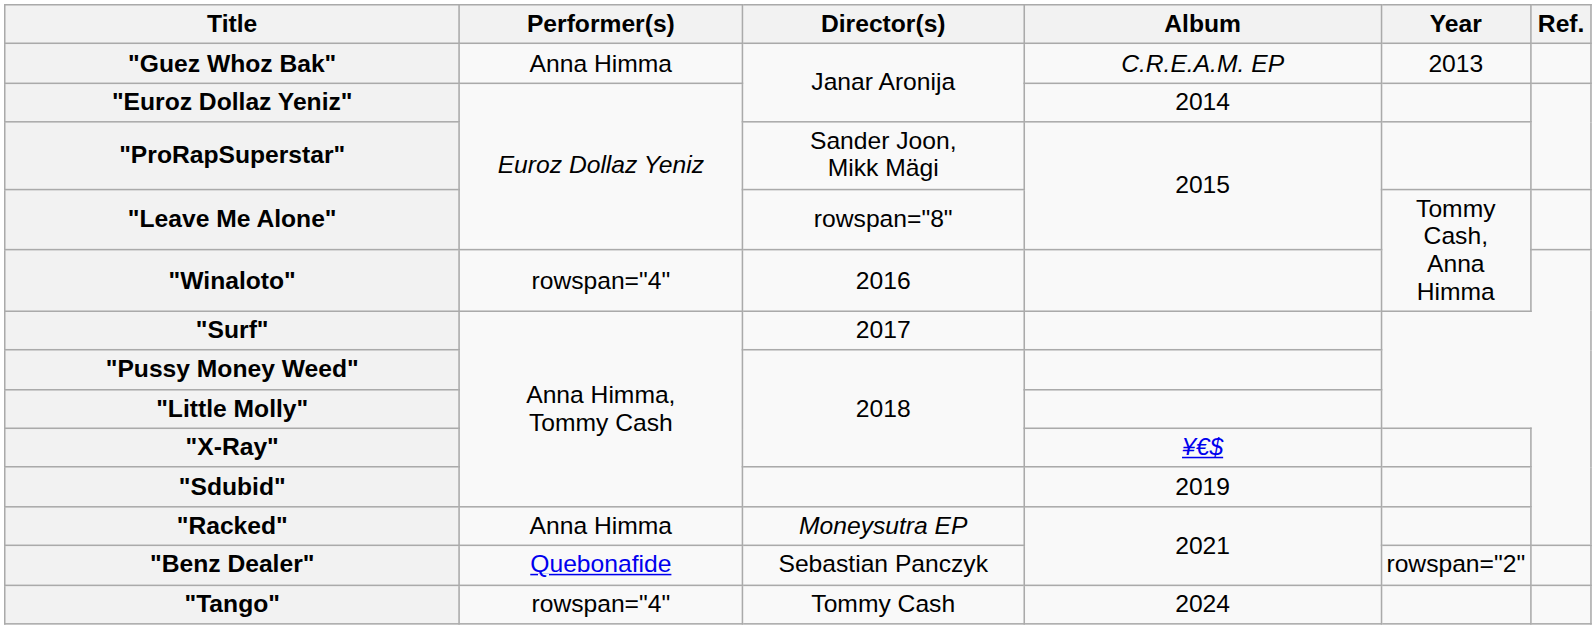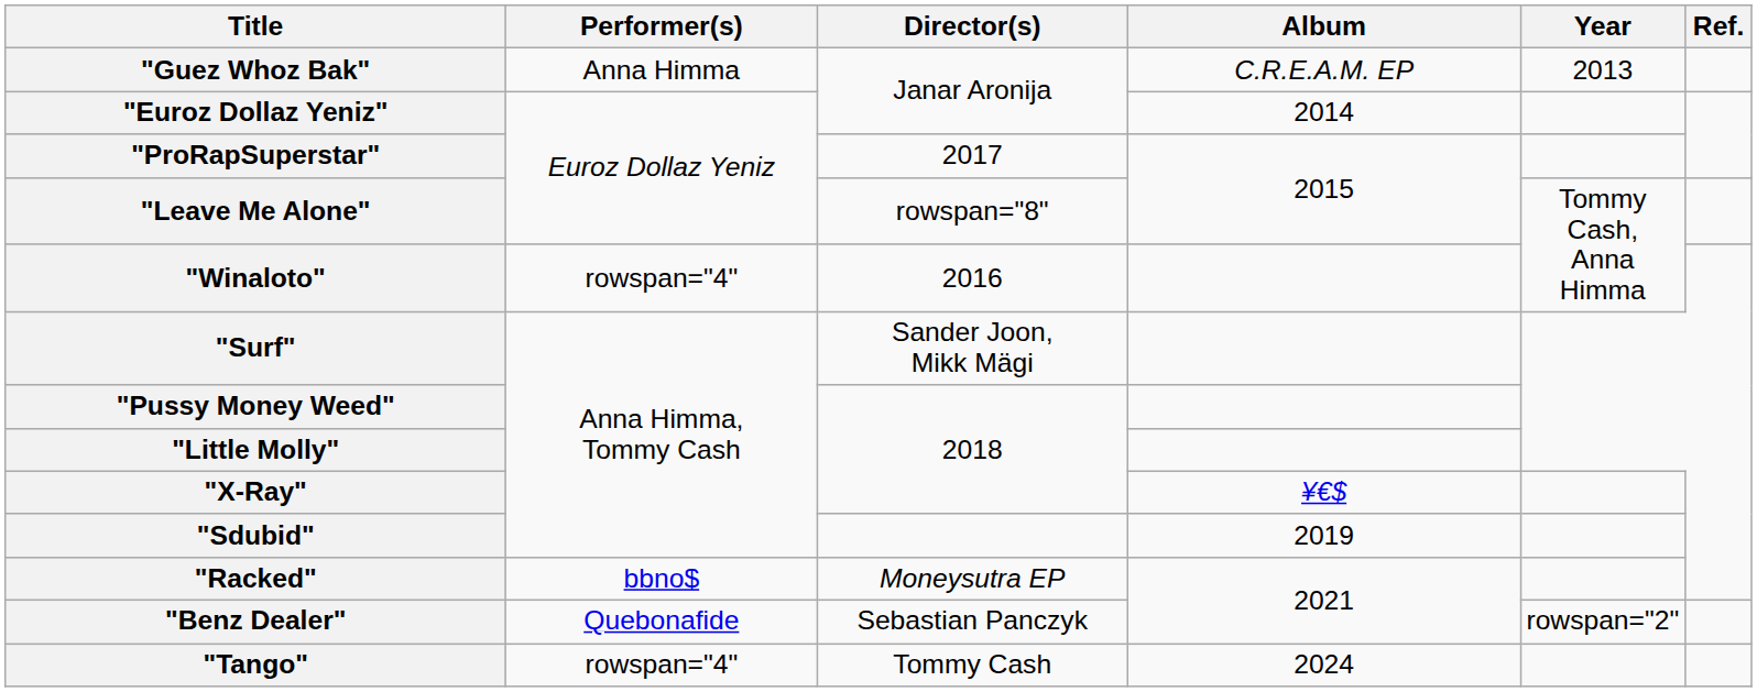"ProRapSuperstar" | Director(s): Sander Joon, Mikk Mägi -> 2017
"Surf" | Director(s): 2017 -> Sander Joon, Mikk Mägi
"Racked" | Performer(s): Anna Himma -> bbno$
